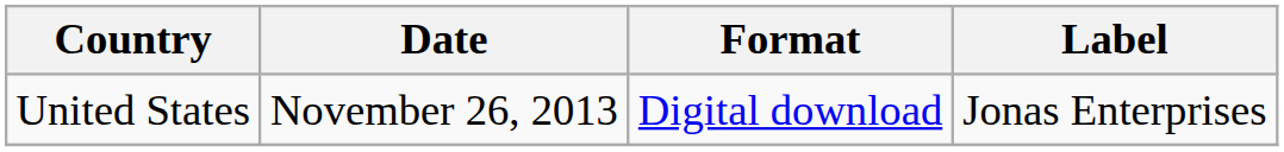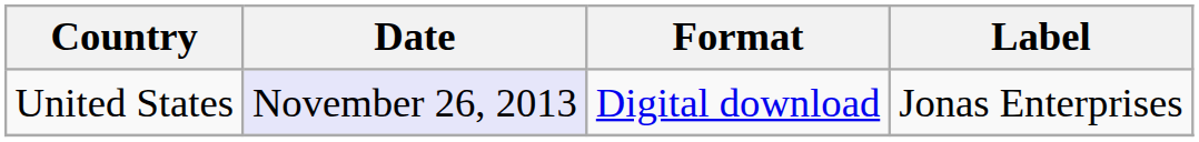United States | Date: no background -> lavender background
